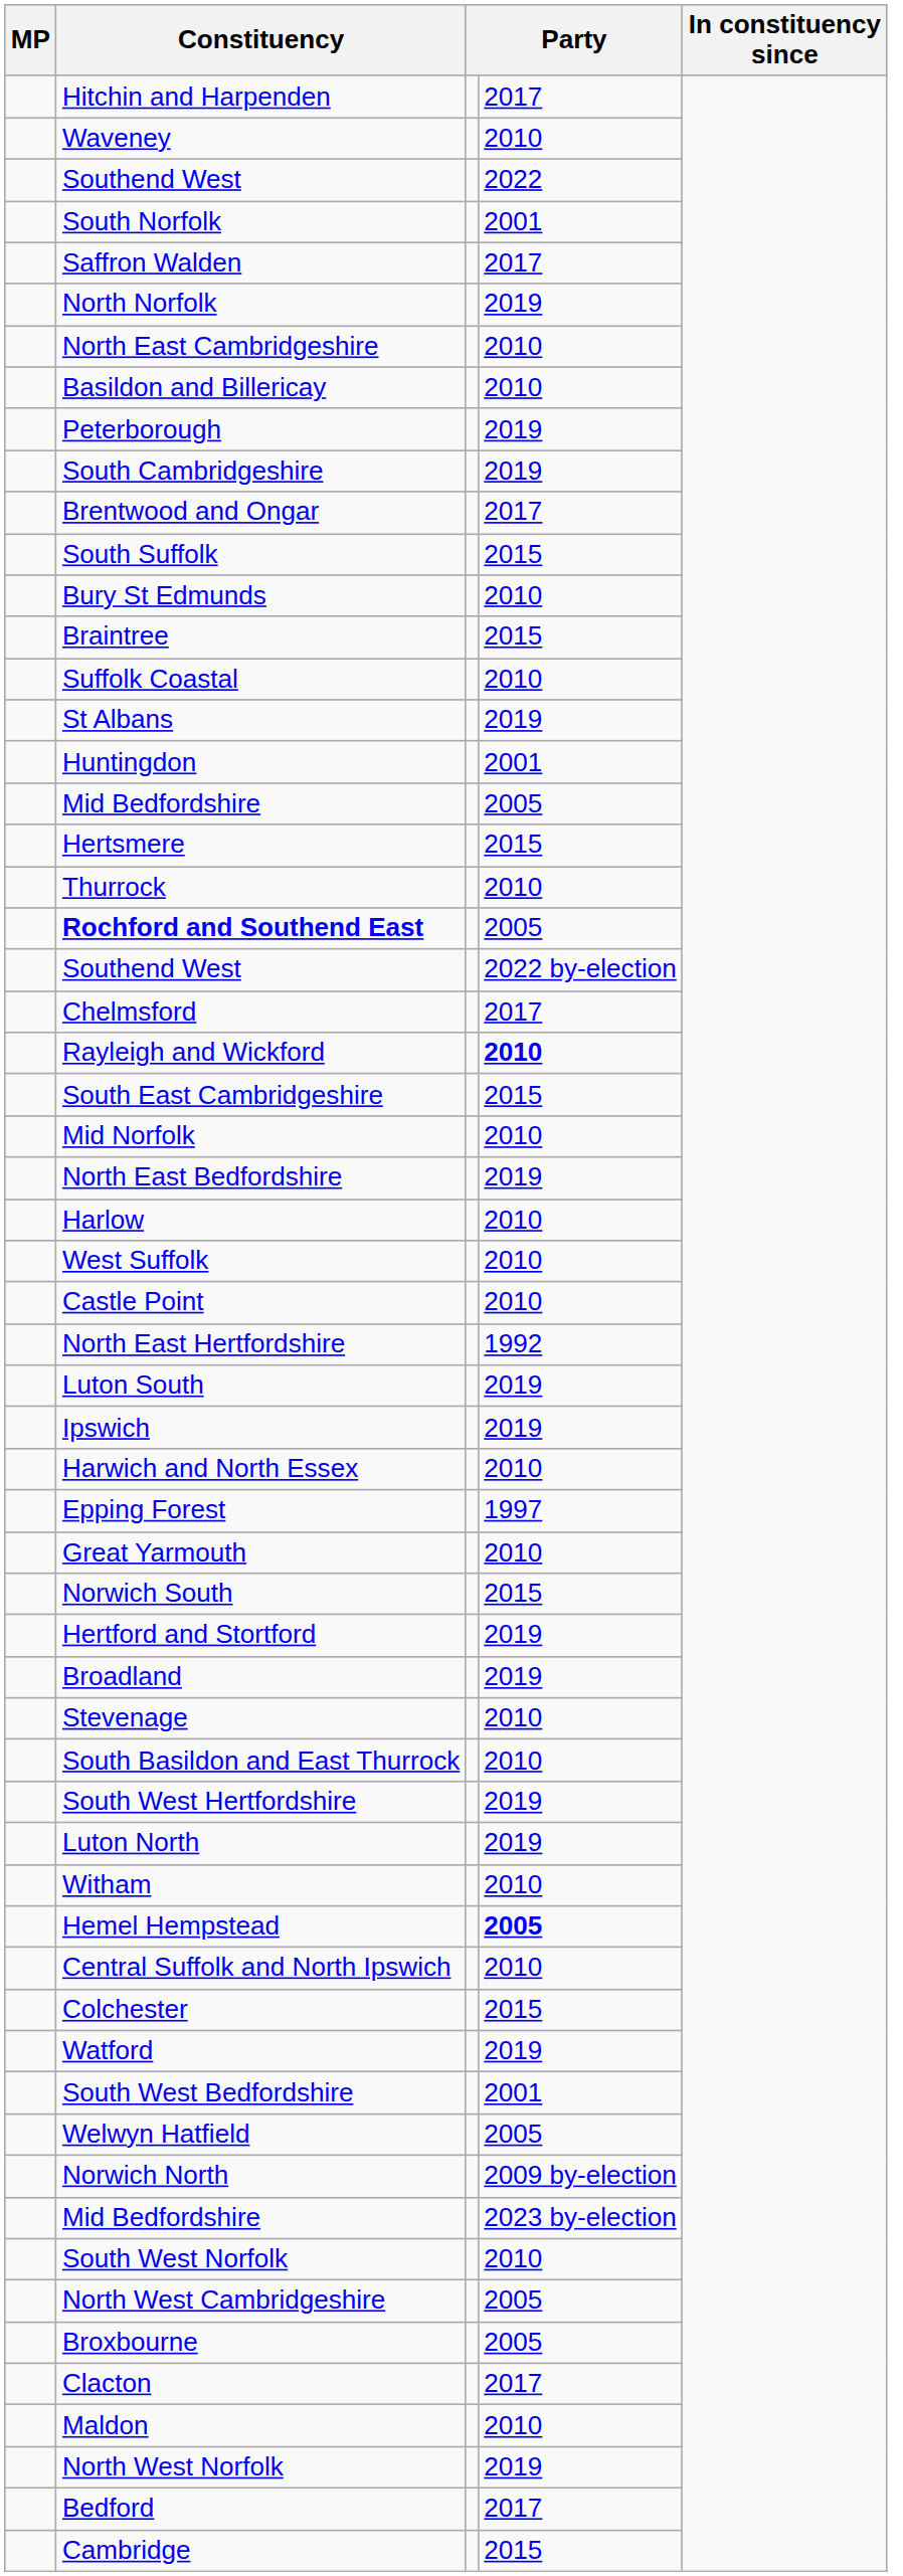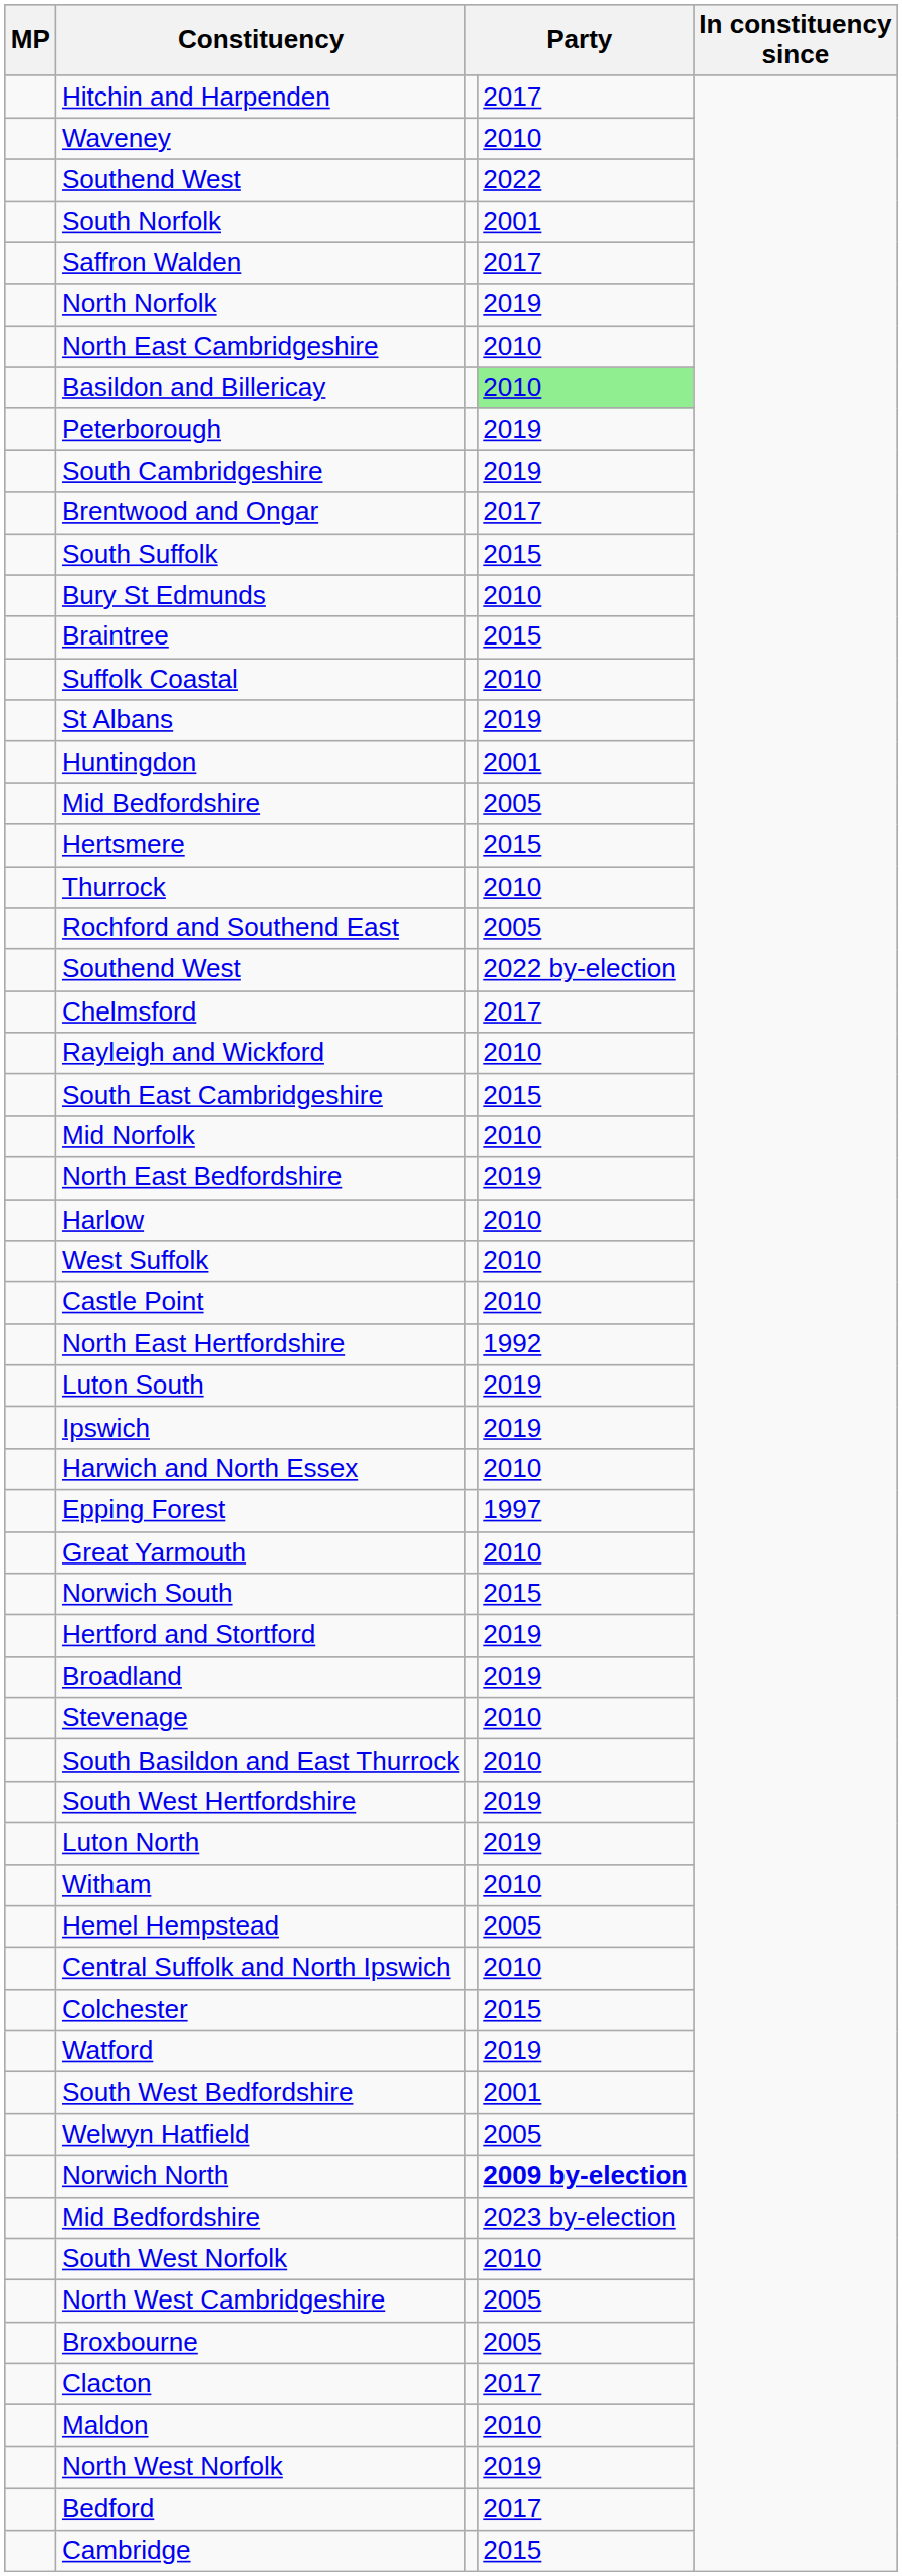Basildon and Billericay | column 4: no background -> lightgreen background
Rochford and Southend East | Constituency: bold -> normal
Rayleigh and Wickford | column 4: bold -> normal
Hemel Hempstead | column 4: bold -> normal
Norwich North | column 4: normal -> bold
